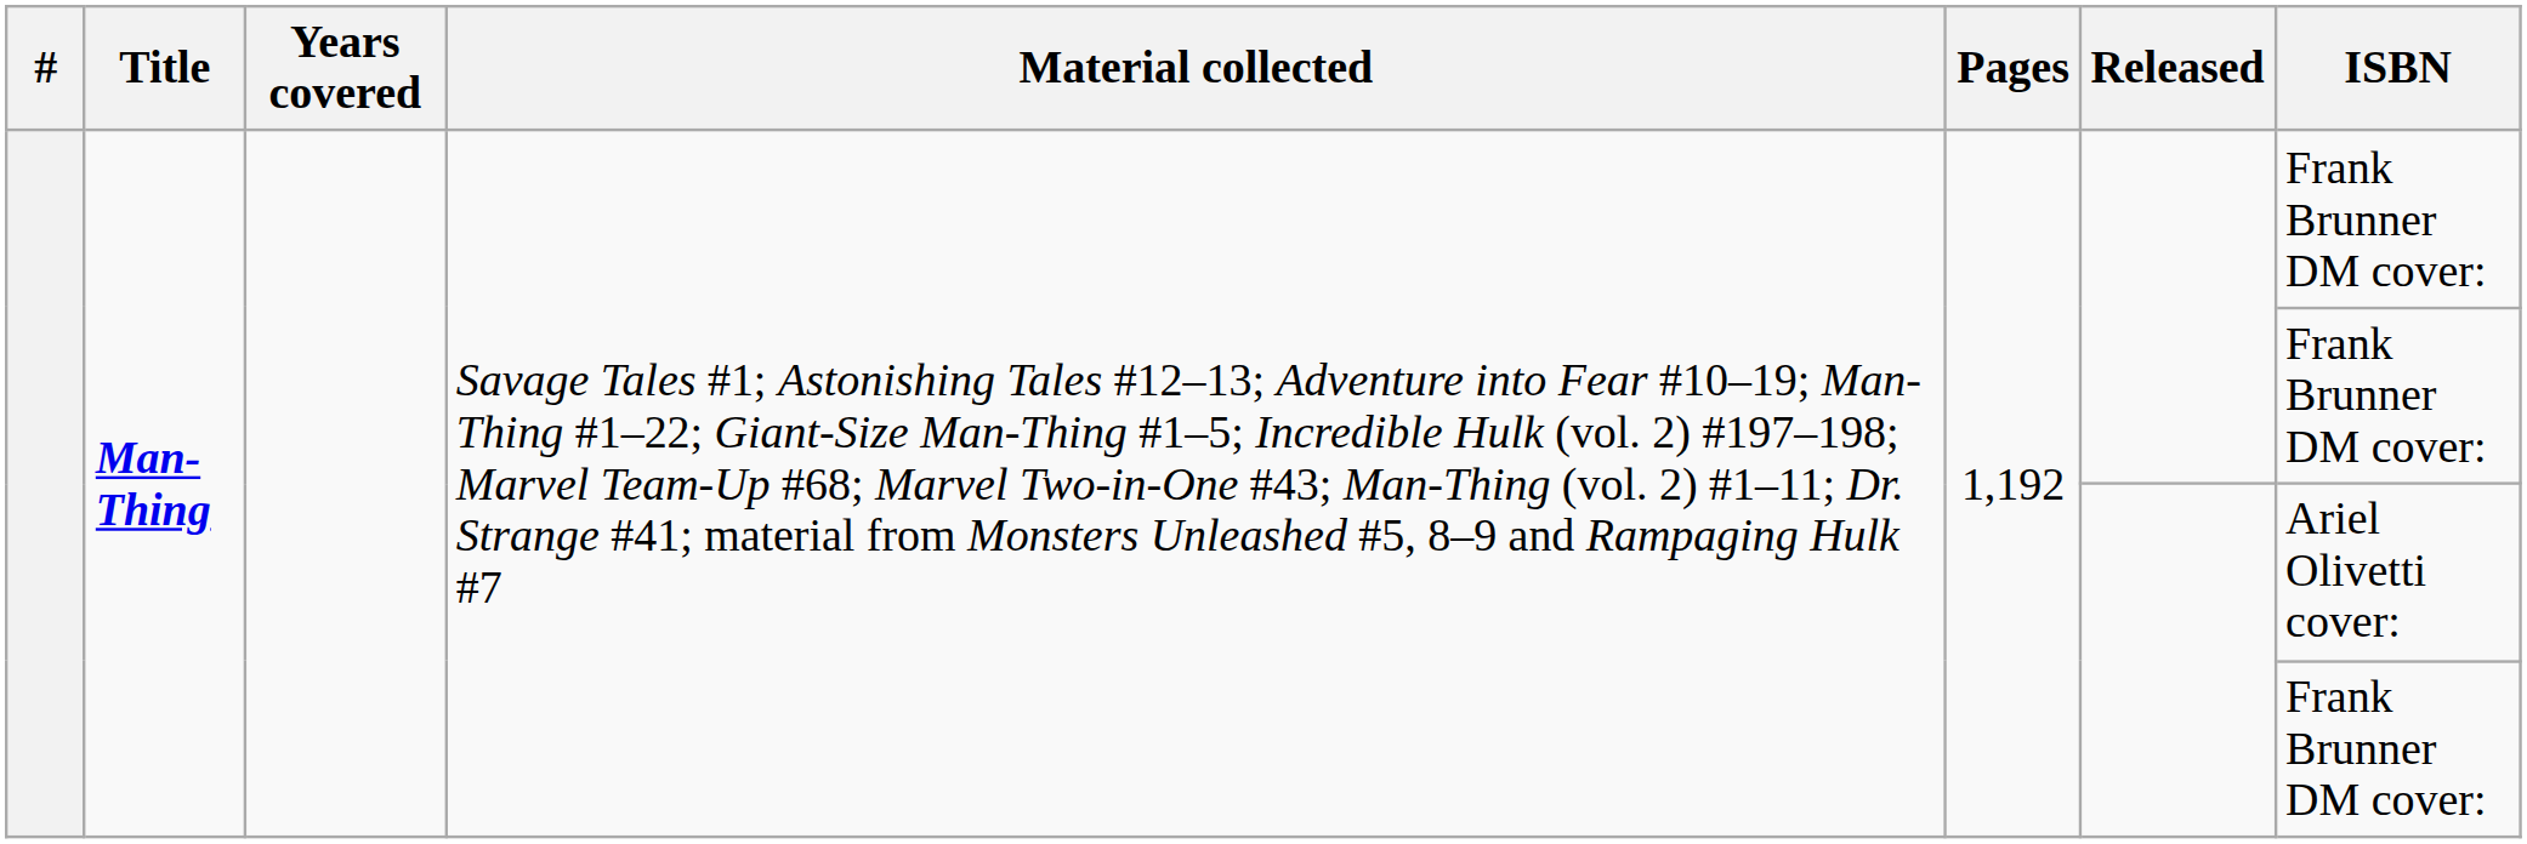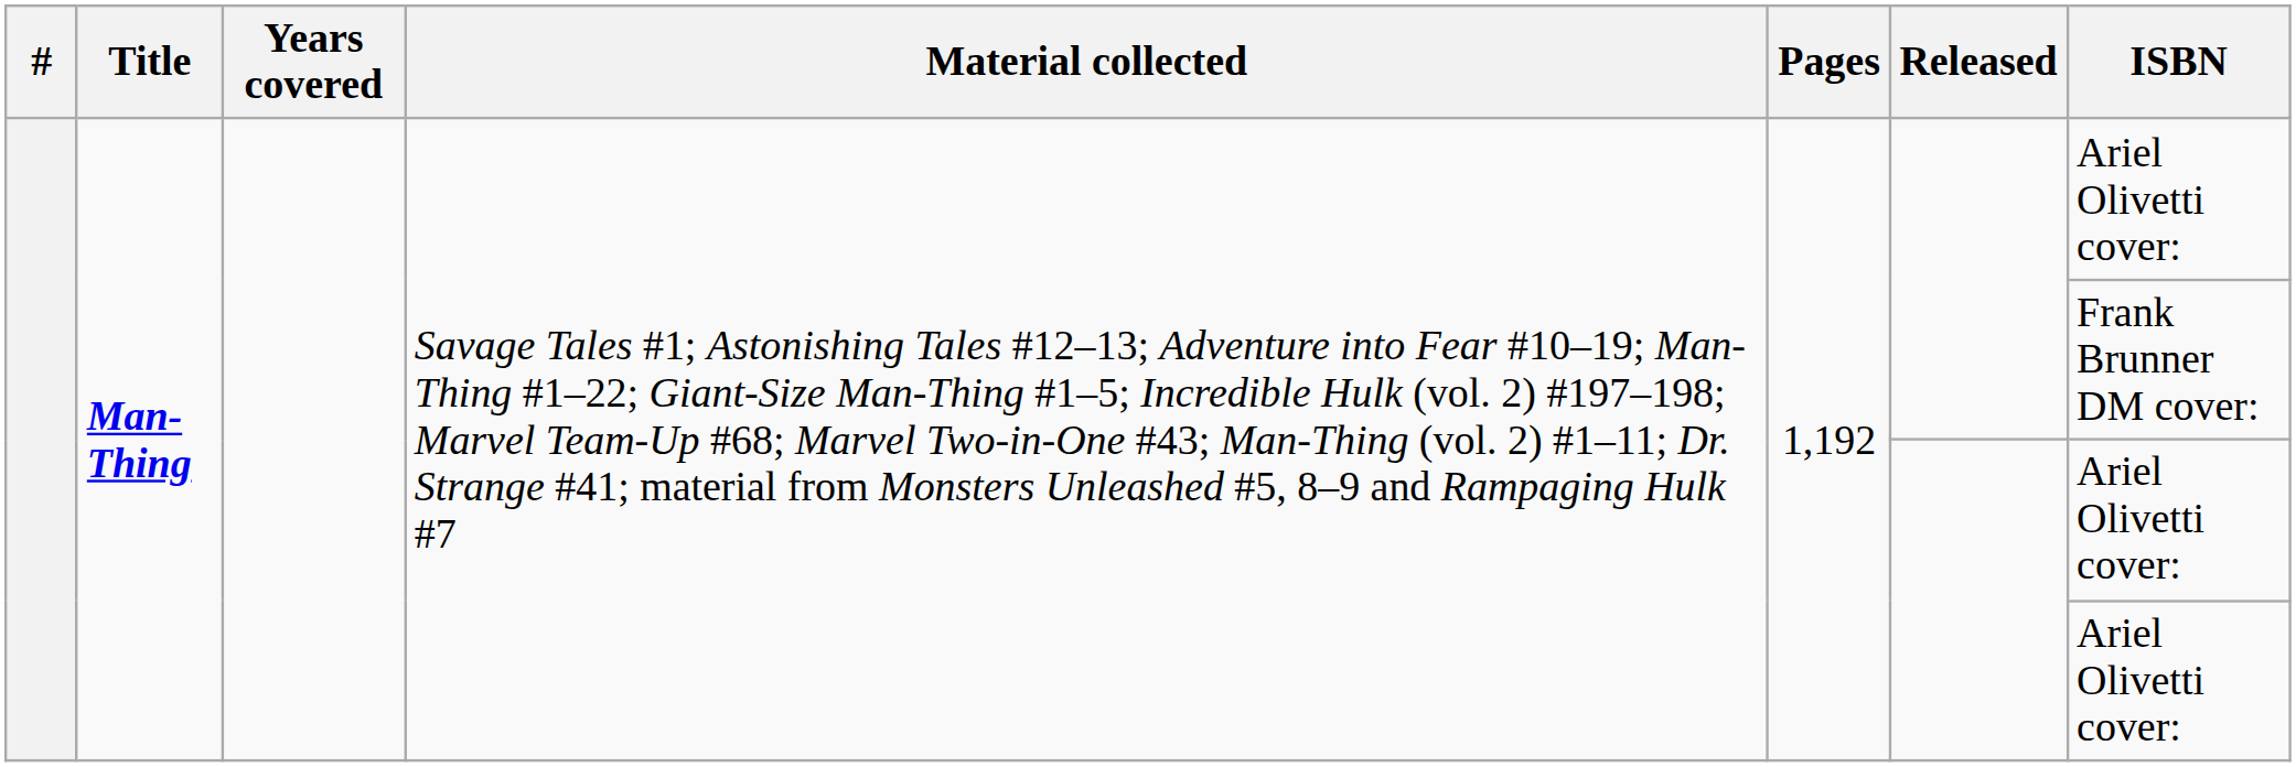row 2 | ISBN: Frank Brunner DM cover: -> Ariel Olivetti cover:
row 5 | ISBN: Frank Brunner DM cover: -> Ariel Olivetti cover:
